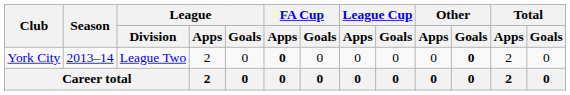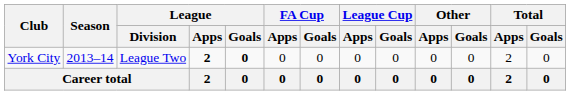York City | League / Apps: normal -> bold
York City | League / Goals: normal -> bold
York City | FA Cup / Apps: bold -> normal
York City | Other / Goals: bold -> normal
